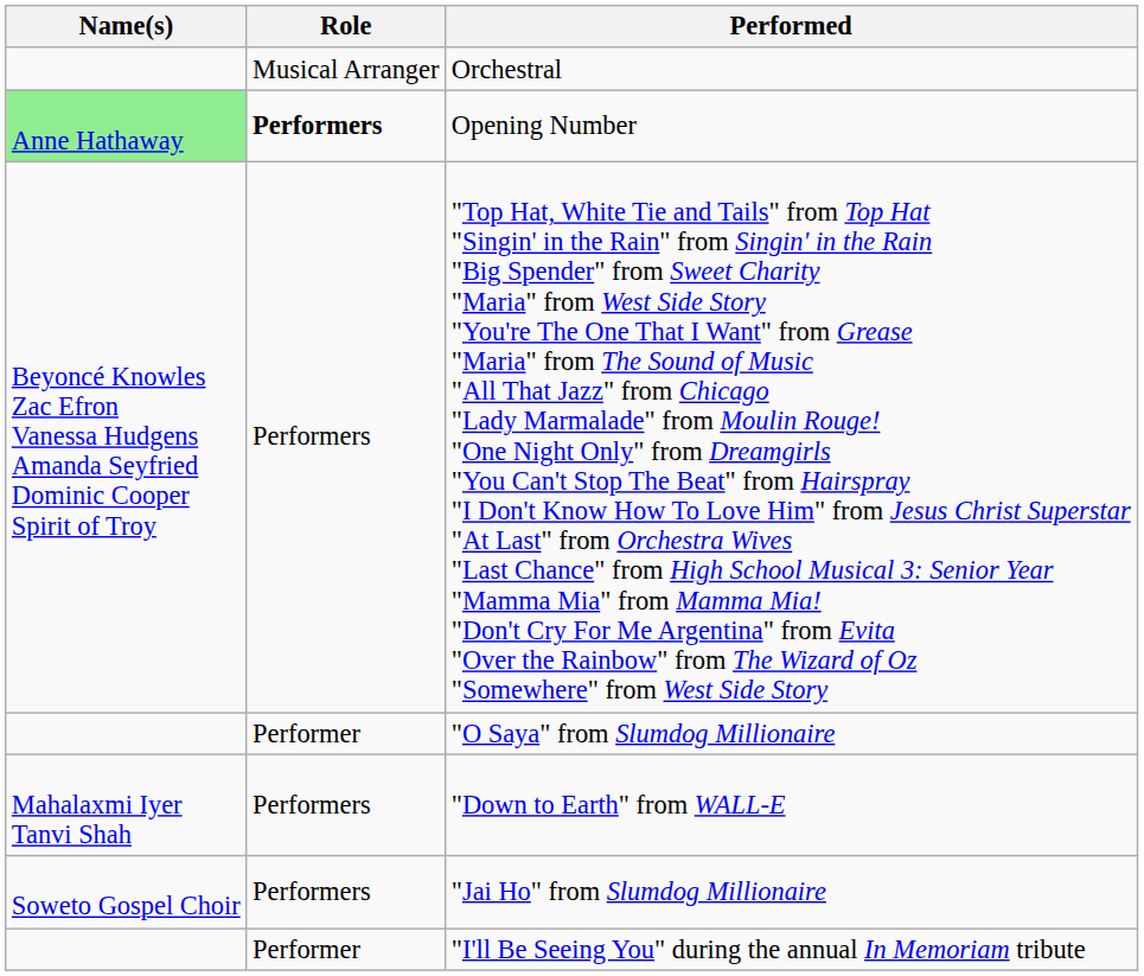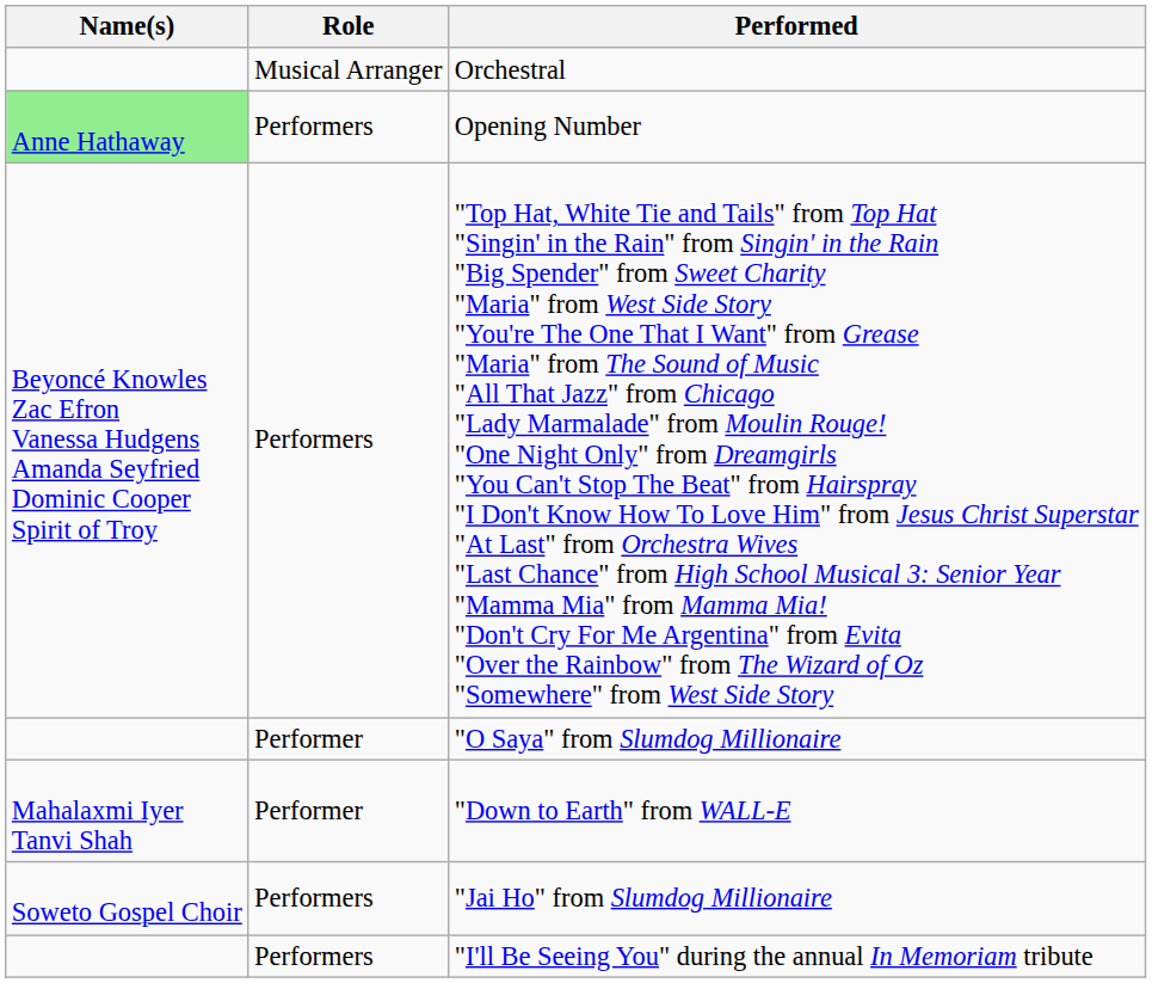Opening Number | Role: bold -> normal
"Down to Earth" from WALL-E | Role: Performers -> Performer
"I'll Be Seeing You" during the annual In Memoriam tribute | Role: Performer -> Performers
